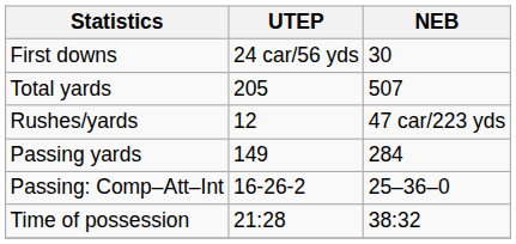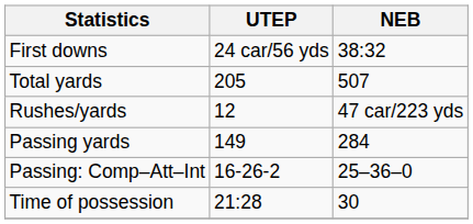First downs | NEB: 30 -> 38:32
Time of possession | NEB: 38:32 -> 30
